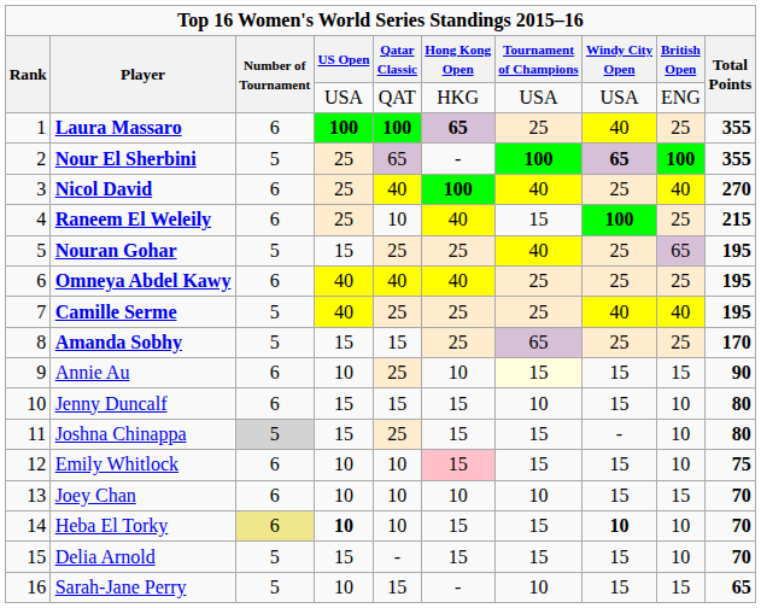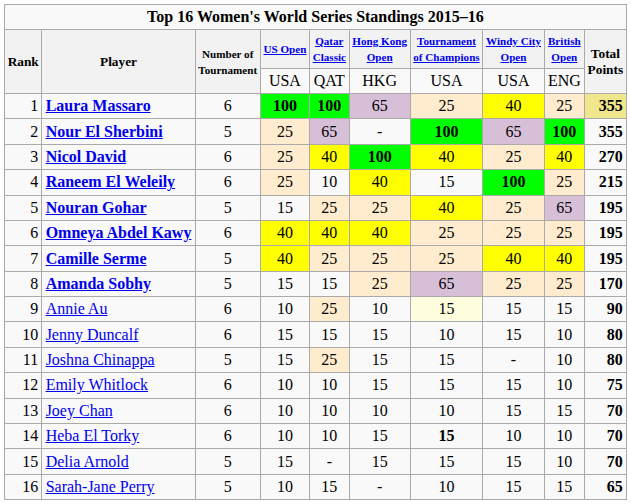Laura Massaro | column 6: bold -> normal
Laura Massaro | column 10: no background -> khaki background
Nour El Sherbini | column 8: bold -> normal
Joshna Chinappa | column 3: lightgrey background -> no background
Emily Whitlock | column 6: pink background -> no background
Heba El Torky | column 3: khaki background -> no background
Heba El Torky | column 4: bold -> normal
Heba El Torky | column 7: normal -> bold
Heba El Torky | column 8: bold -> normal
